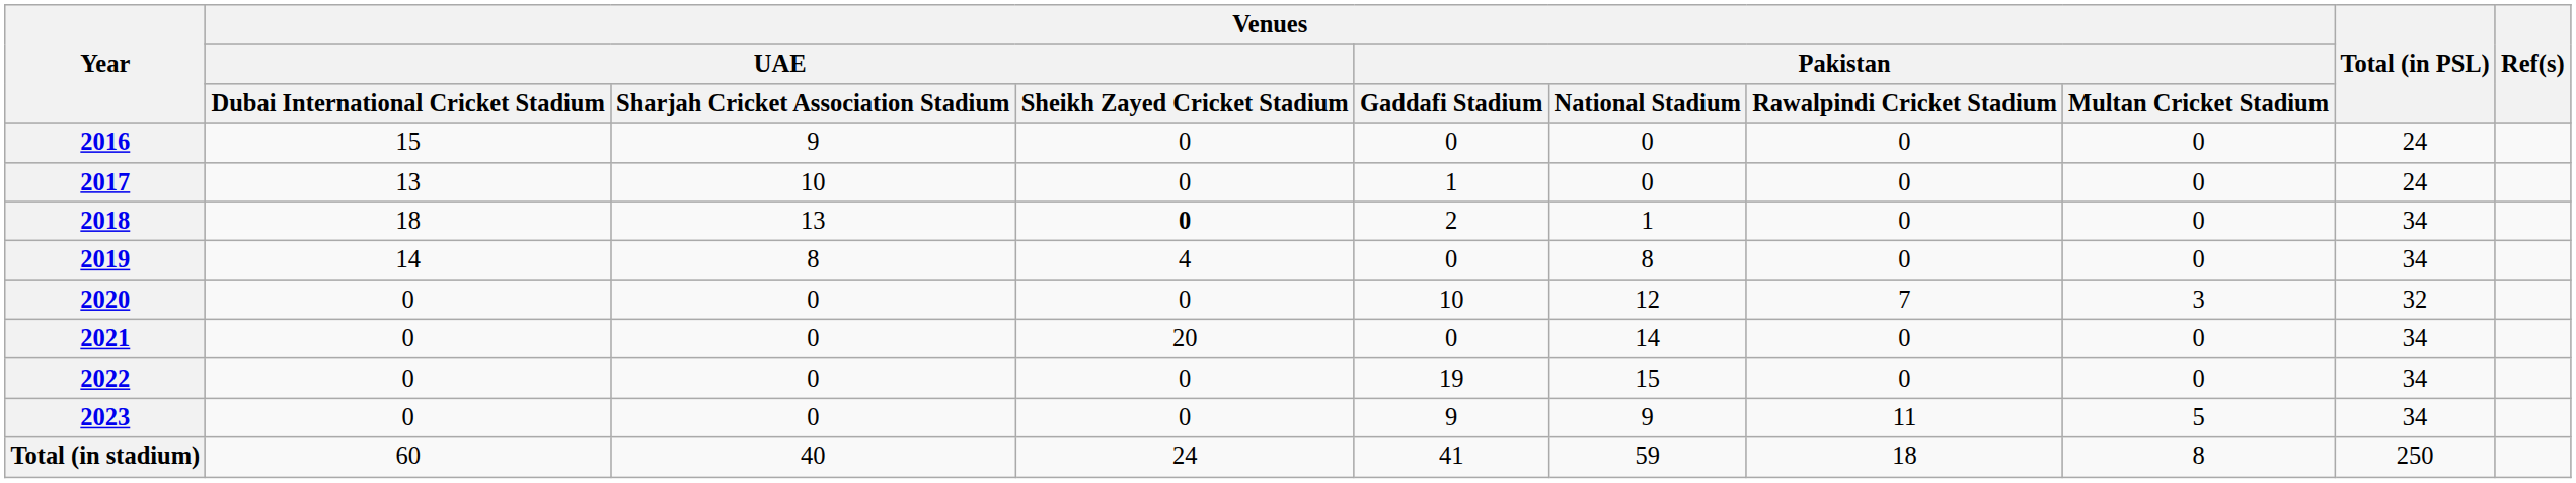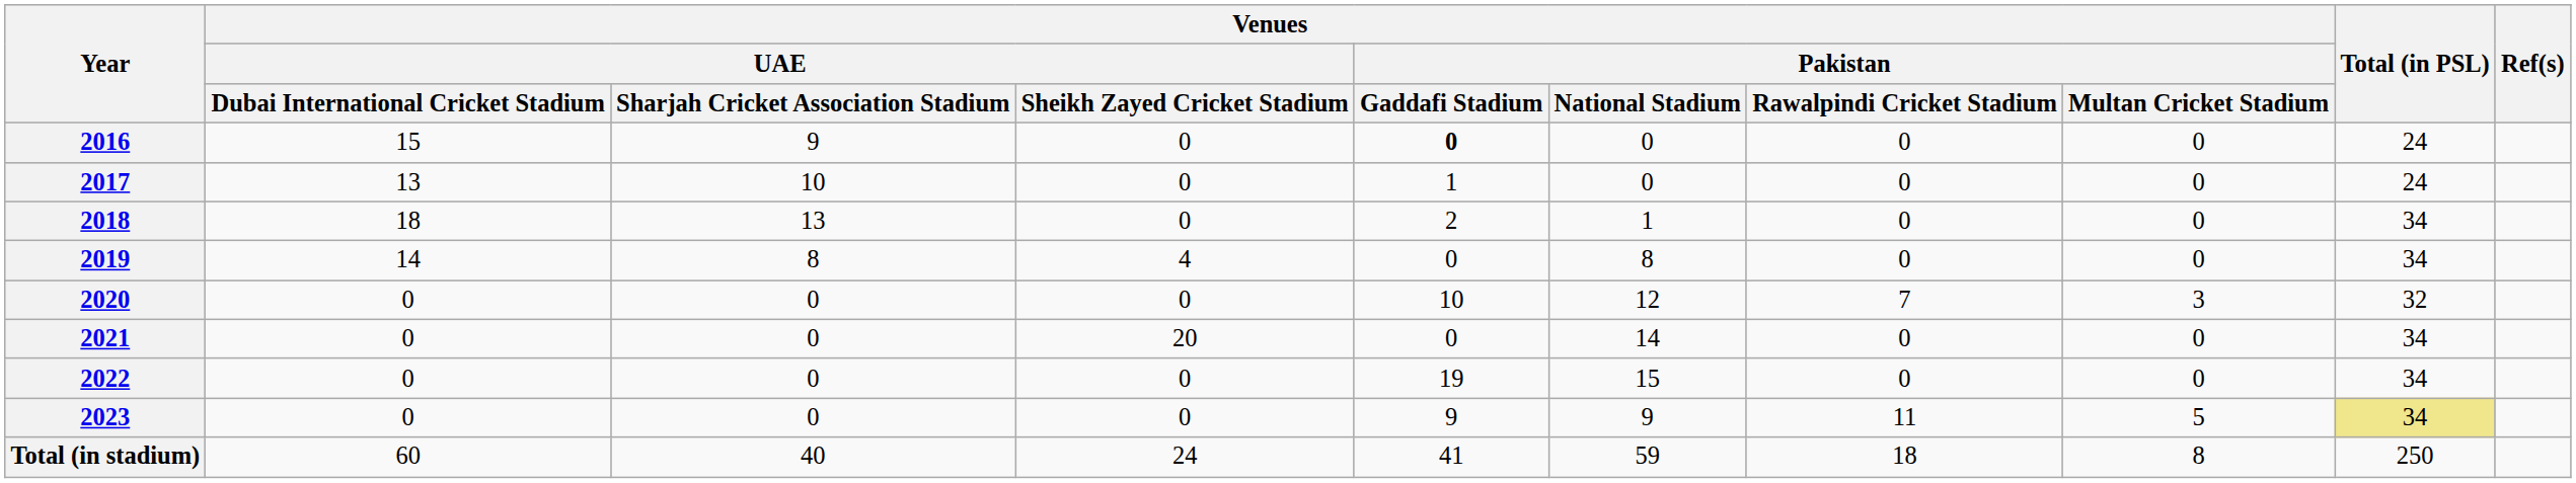2016 | Venues / Pakistan / Gaddafi Stadium: normal -> bold
2018 | Venues / UAE / Sheikh Zayed Cricket Stadium: bold -> normal
2023 | Total (in PSL): no background -> khaki background
